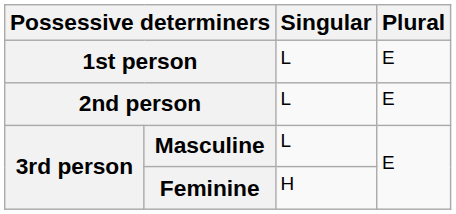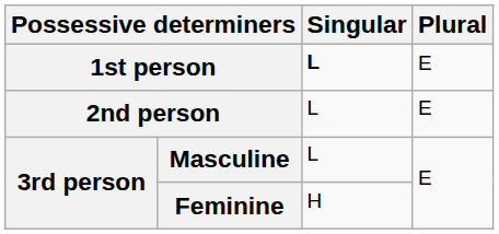1st person | Singular: normal -> bold
